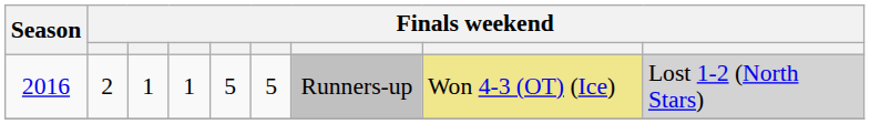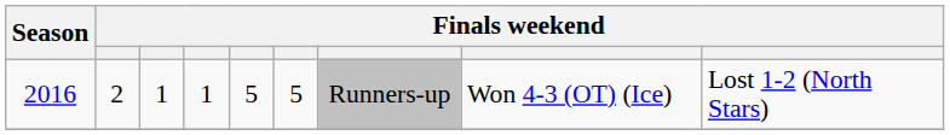2016 | column 8: khaki background -> no background
2016 | column 9: lightgrey background -> no background
